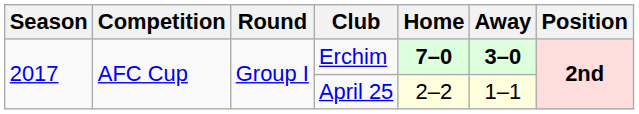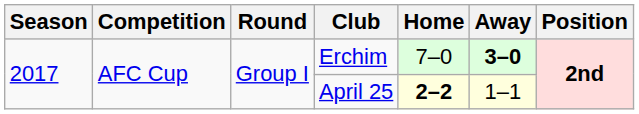Erchim | Home: bold -> normal
April 25 | Home: normal -> bold
